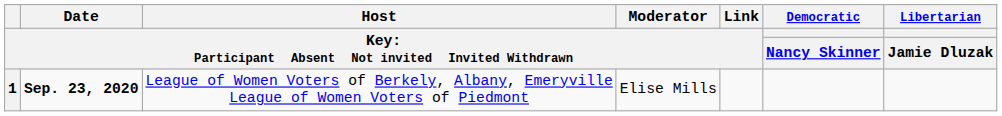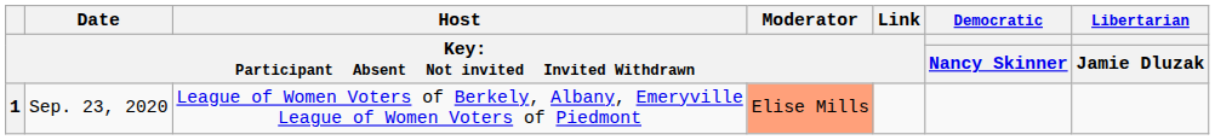1 | column 2: bold -> normal
1 | column 4: no background -> lightsalmon background
